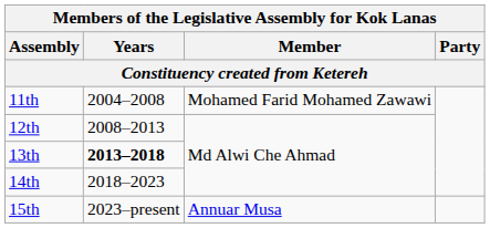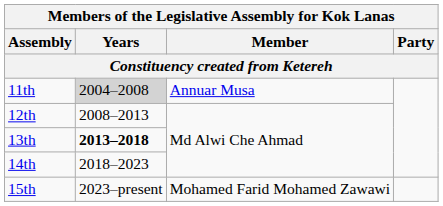11th | Years: no background -> lightgrey background
11th | Member: Mohamed Farid Mohamed Zawawi -> Annuar Musa
15th | Member: Annuar Musa -> Mohamed Farid Mohamed Zawawi
